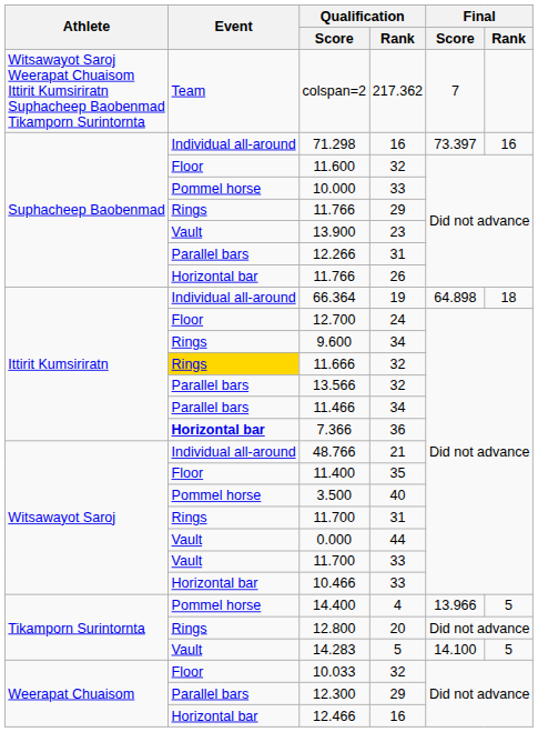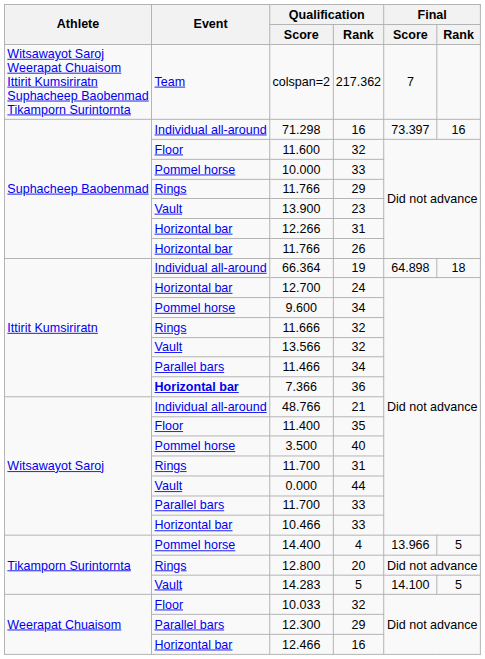12.266 | Event: Parallel bars -> Horizontal bar
12.700 | Event: Floor -> Horizontal bar
9.600 | Event: Rings -> Pommel horse
11.666 | Event: gold background -> no background
13.566 | Event: Parallel bars -> Vault
11.700 / 33 | Event: Vault -> Parallel bars
